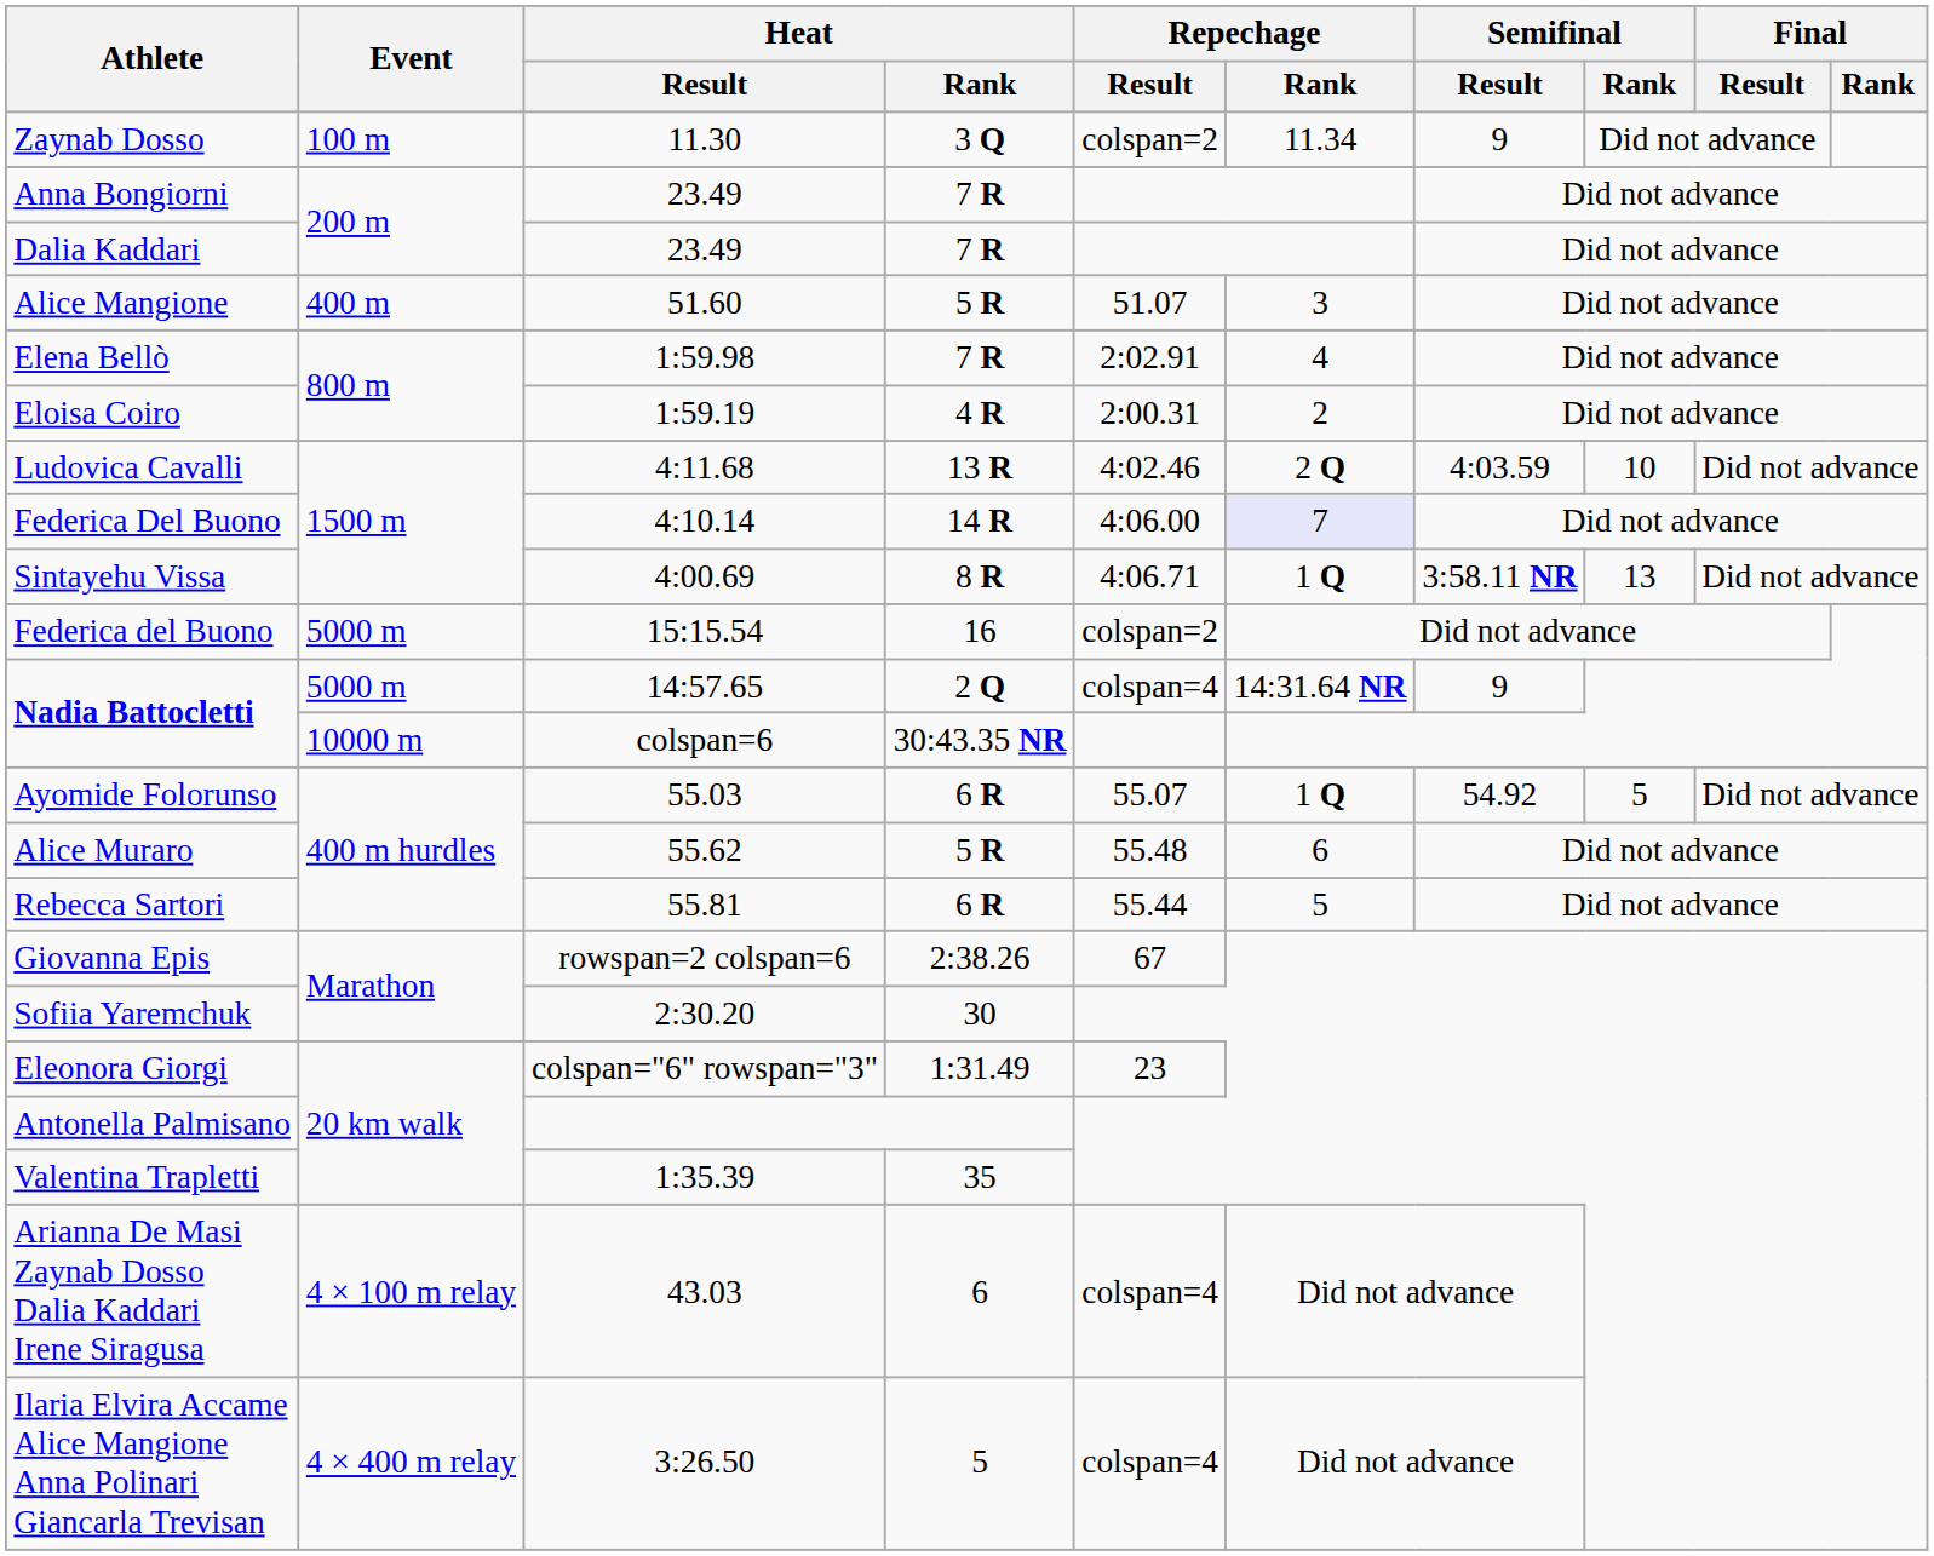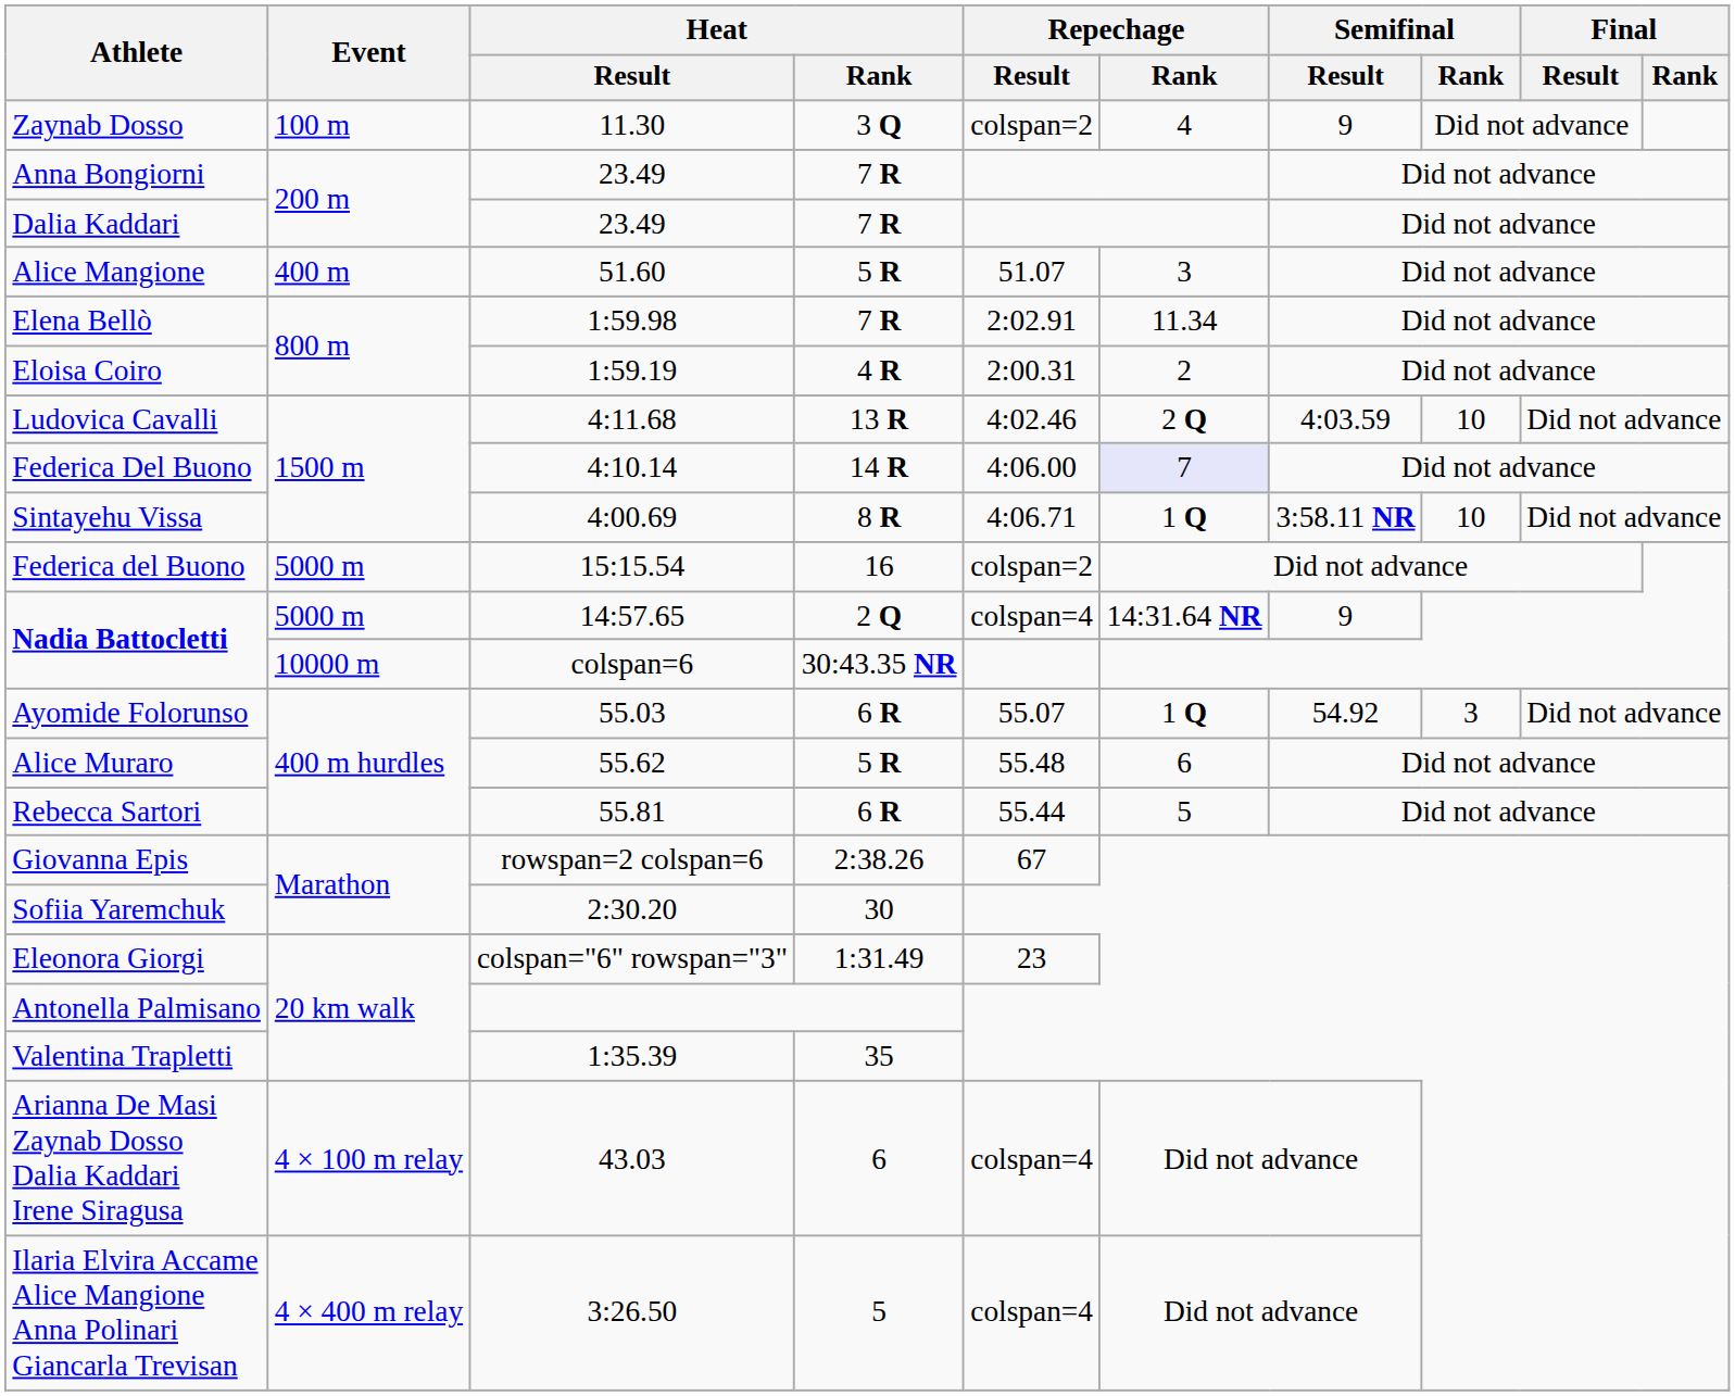Zaynab Dosso | Repechage / Rank: 11.34 -> 4
Elena Bellò | Repechage / Rank: 4 -> 11.34
Sintayehu Vissa | Semifinal / Rank: 13 -> 10
Ayomide Folorunso | Semifinal / Rank: 5 -> 3
